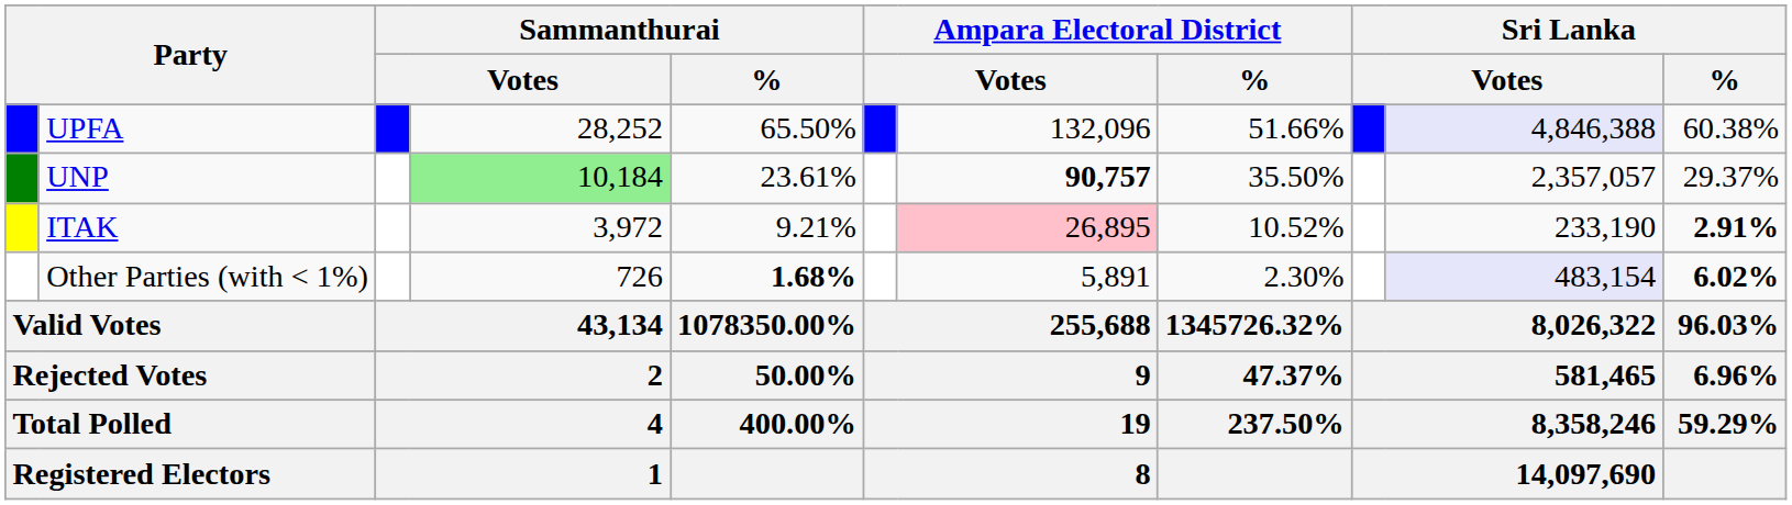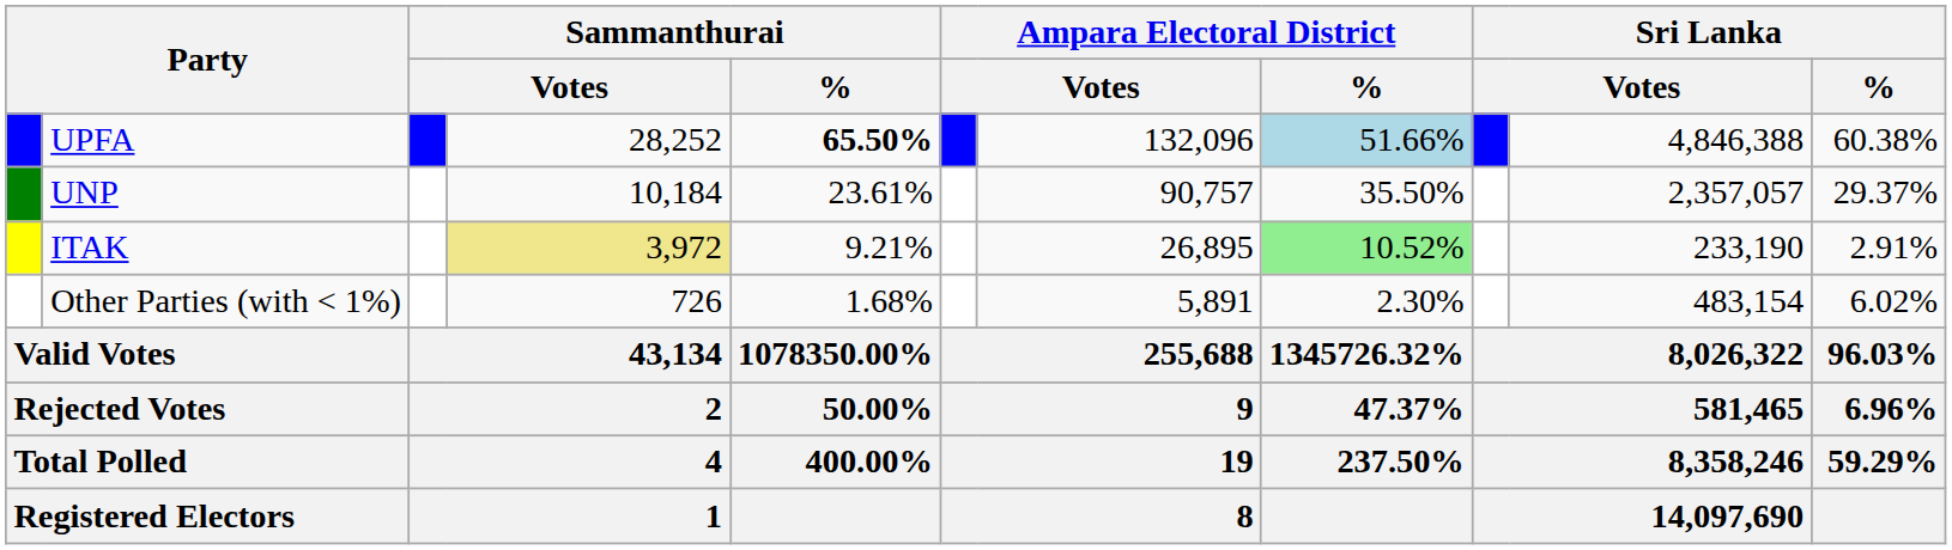UPFA | Sammanthurai / %: normal -> bold
UPFA | Ampara Electoral District / %: no background -> lightblue background
UPFA | column 10: lavender background -> no background
UNP | column 4: lightgreen background -> no background
UNP | column 7: bold -> normal
ITAK | column 4: no background -> khaki background
ITAK | column 7: pink background -> no background
ITAK | Ampara Electoral District / %: no background -> lightgreen background
ITAK | Sri Lanka / %: bold -> normal
Other Parties (with < 1%) | Sammanthurai / %: bold -> normal
Other Parties (with < 1%) | column 10: lavender background -> no background
Other Parties (with < 1%) | Sri Lanka / %: bold -> normal
